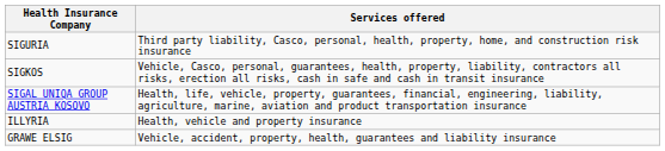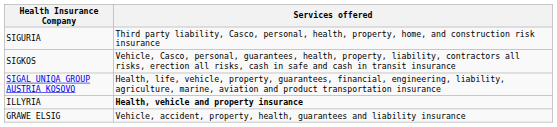ILLYRIA | Services offered: normal -> bold
